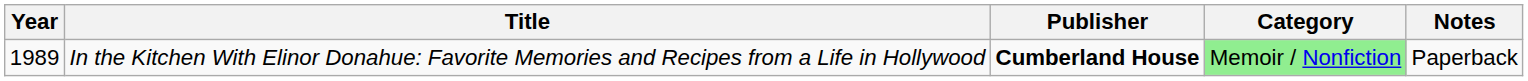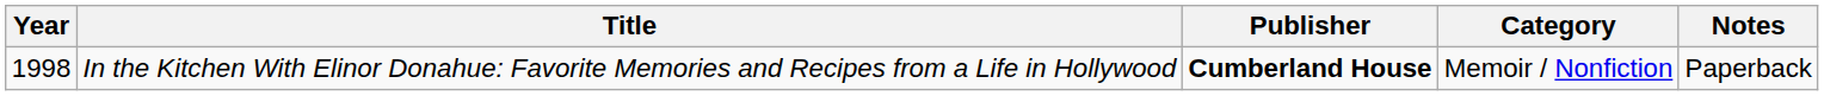row 2 | Year: 1989 -> 1998
row 2 | Category: lightgreen background -> no background
